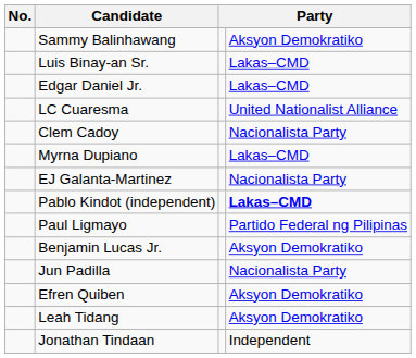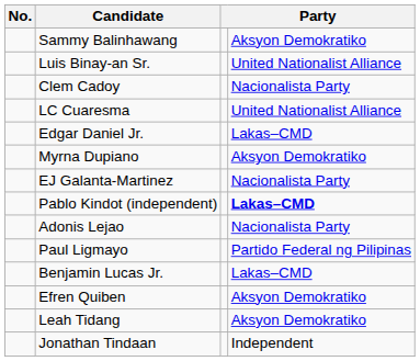Luis Binay-an Sr. | column 4: Lakas–CMD -> United Nationalist Alliance
rows swapped: Clem Cadoy <-> Edgar Daniel Jr.
Myrna Dupiano | column 4: Lakas–CMD -> Aksyon Demokratiko
+ row: Adonis Lejao | Nacionalista Party
Benjamin Lucas Jr. | column 4: Aksyon Demokratiko -> Lakas–CMD
- row: Jun Padilla | Nacionalista Party
